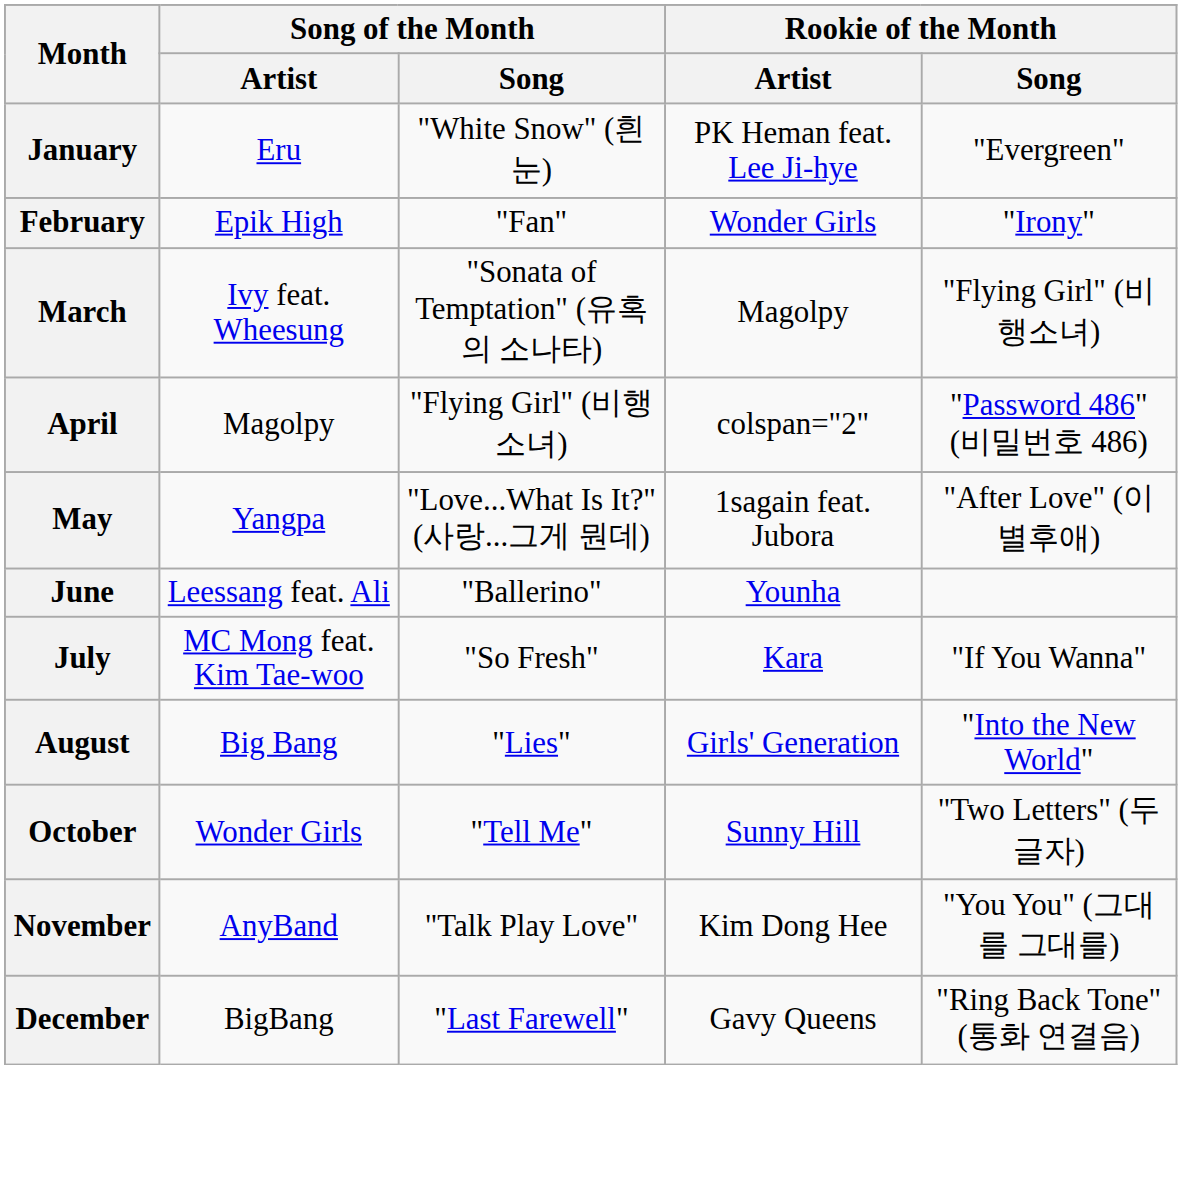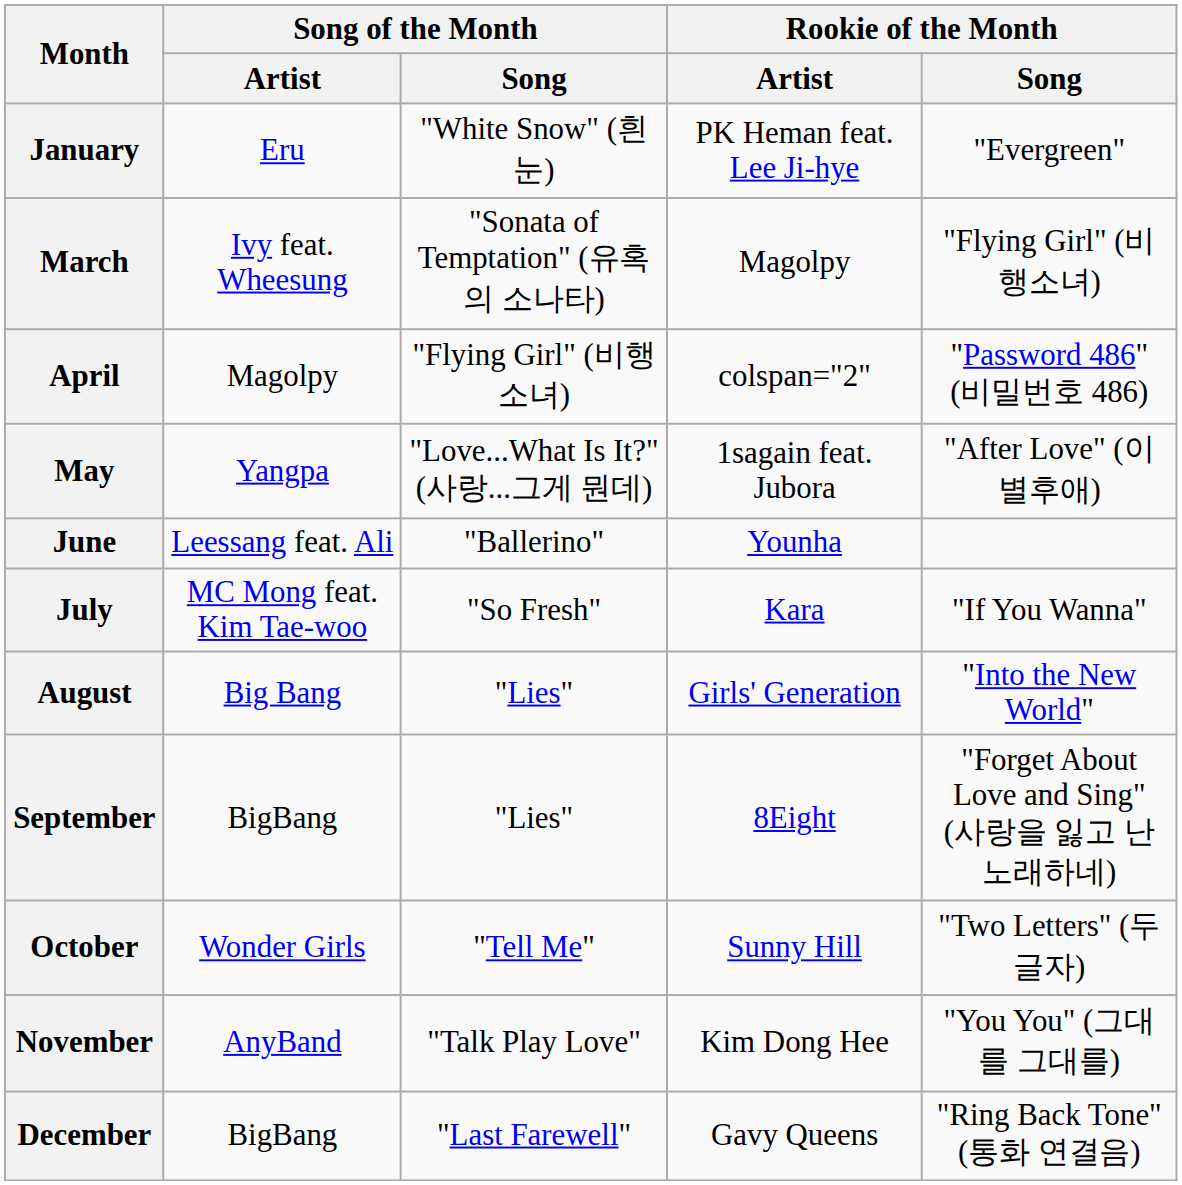- row: February | Epik High | "Fan" | Wonder Girls | "Irony"
+ row: September | BigBang | "Lies" | 8Eight | "Forget About Love and Sing" (사랑을 잃고 난 노래하네)
